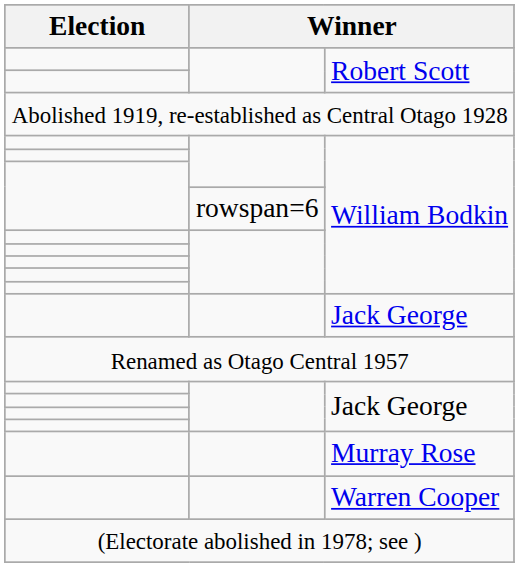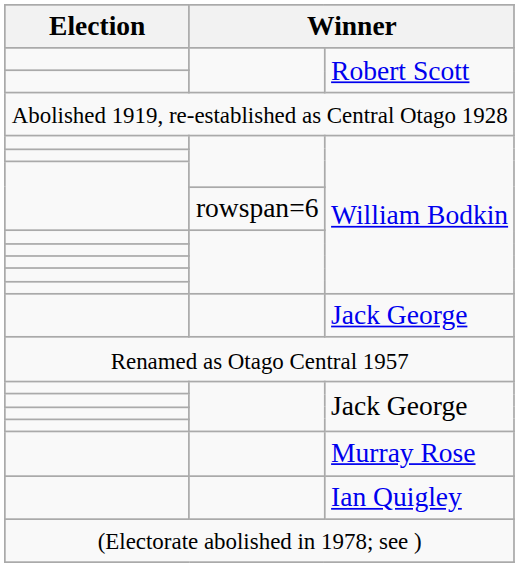+ row: Ian Quigley
- row: Warren Cooper
